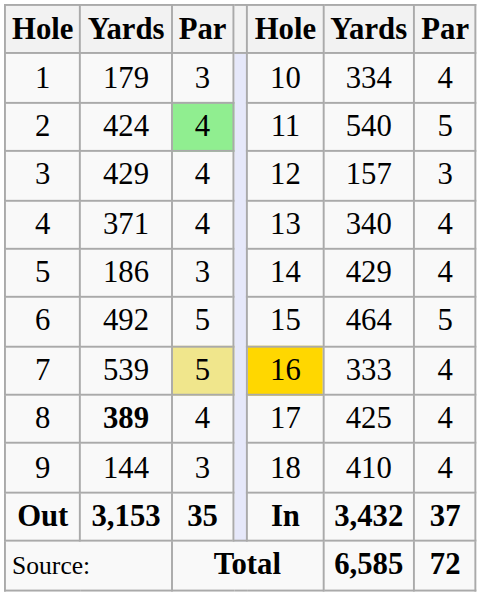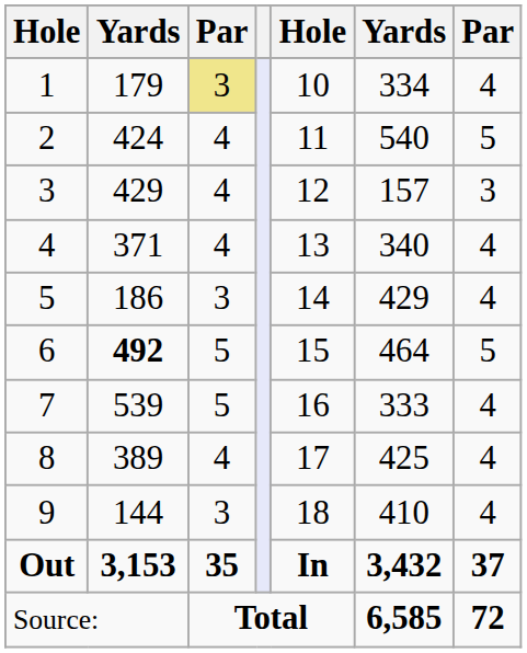1 | column 3: no background -> khaki background
2 | column 3: lightgreen background -> no background
6 | column 2: normal -> bold
7 | column 3: khaki background -> no background
7 | column 5: gold background -> no background
8 | column 2: bold -> normal
